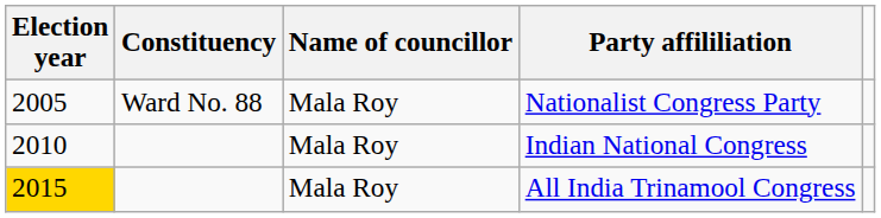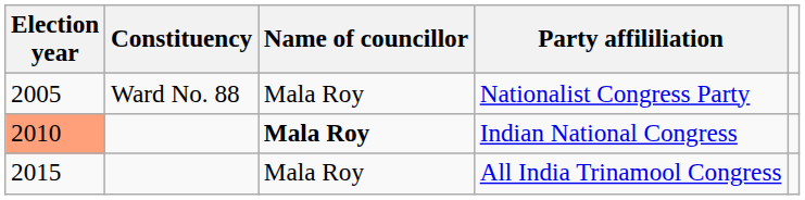Indian National Congress | Election year: no background -> lightsalmon background
Indian National Congress | Name of councillor: normal -> bold
All India Trinamool Congress | Election year: gold background -> no background
